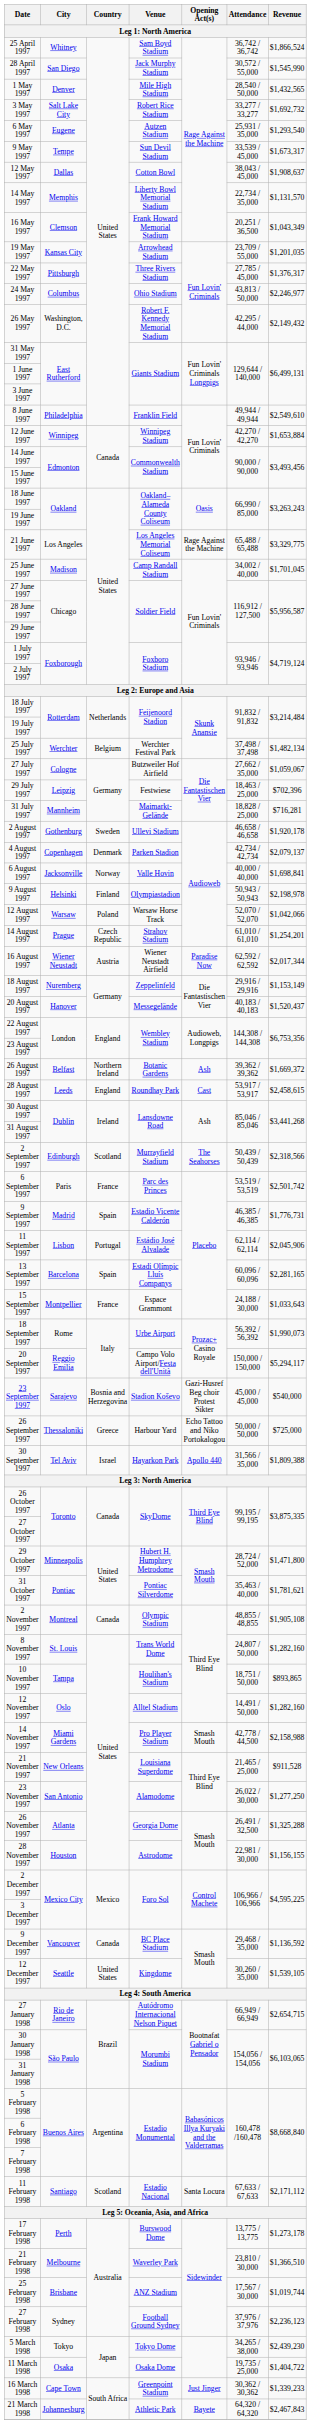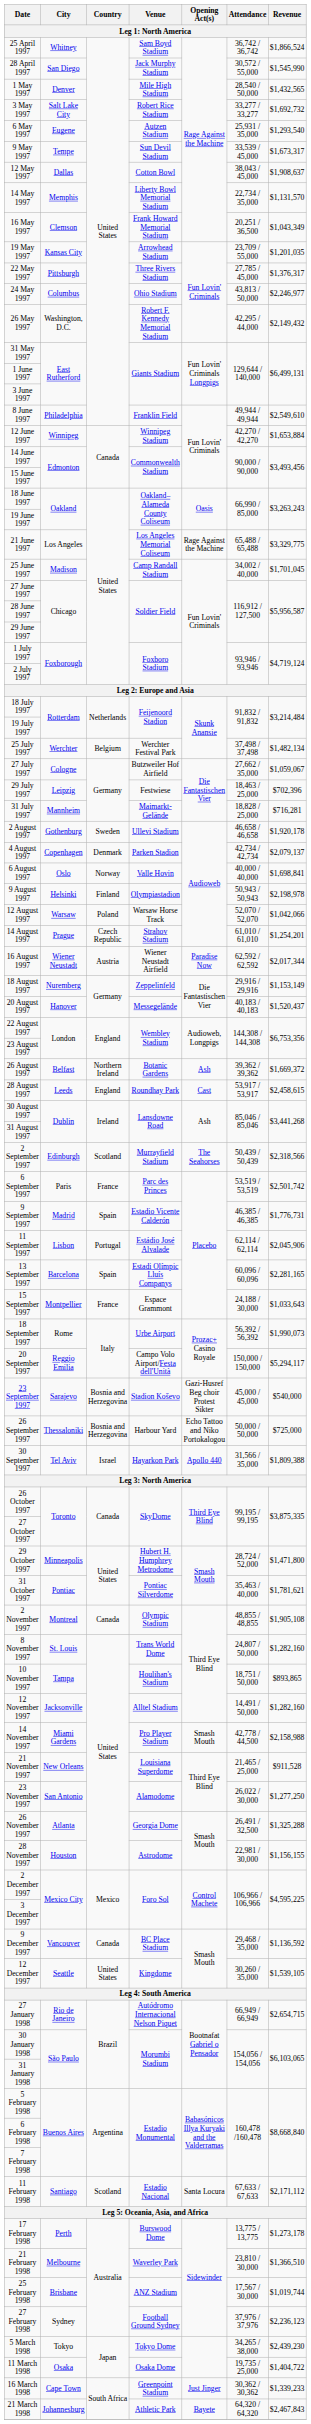6 August 1997 | City: Jacksonville -> Oslo
26 September 1997 | Country: Greece -> Bosnia and Herzegovina
12 November 1997 | City: Oslo -> Jacksonville
